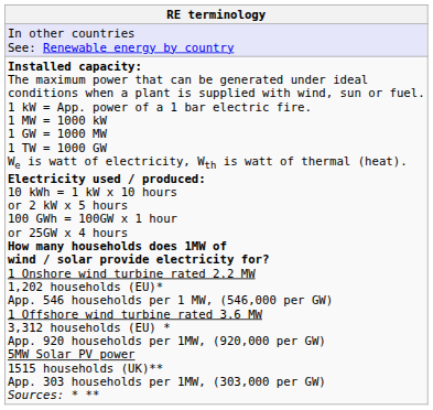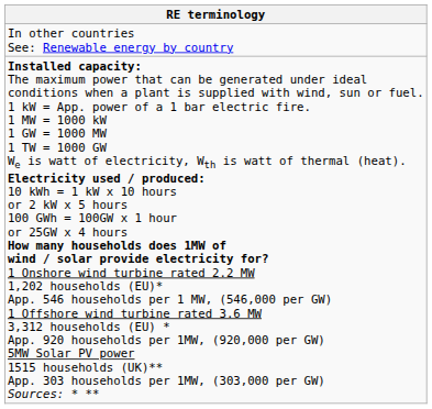row 2 | column 1: lavender background -> no background
